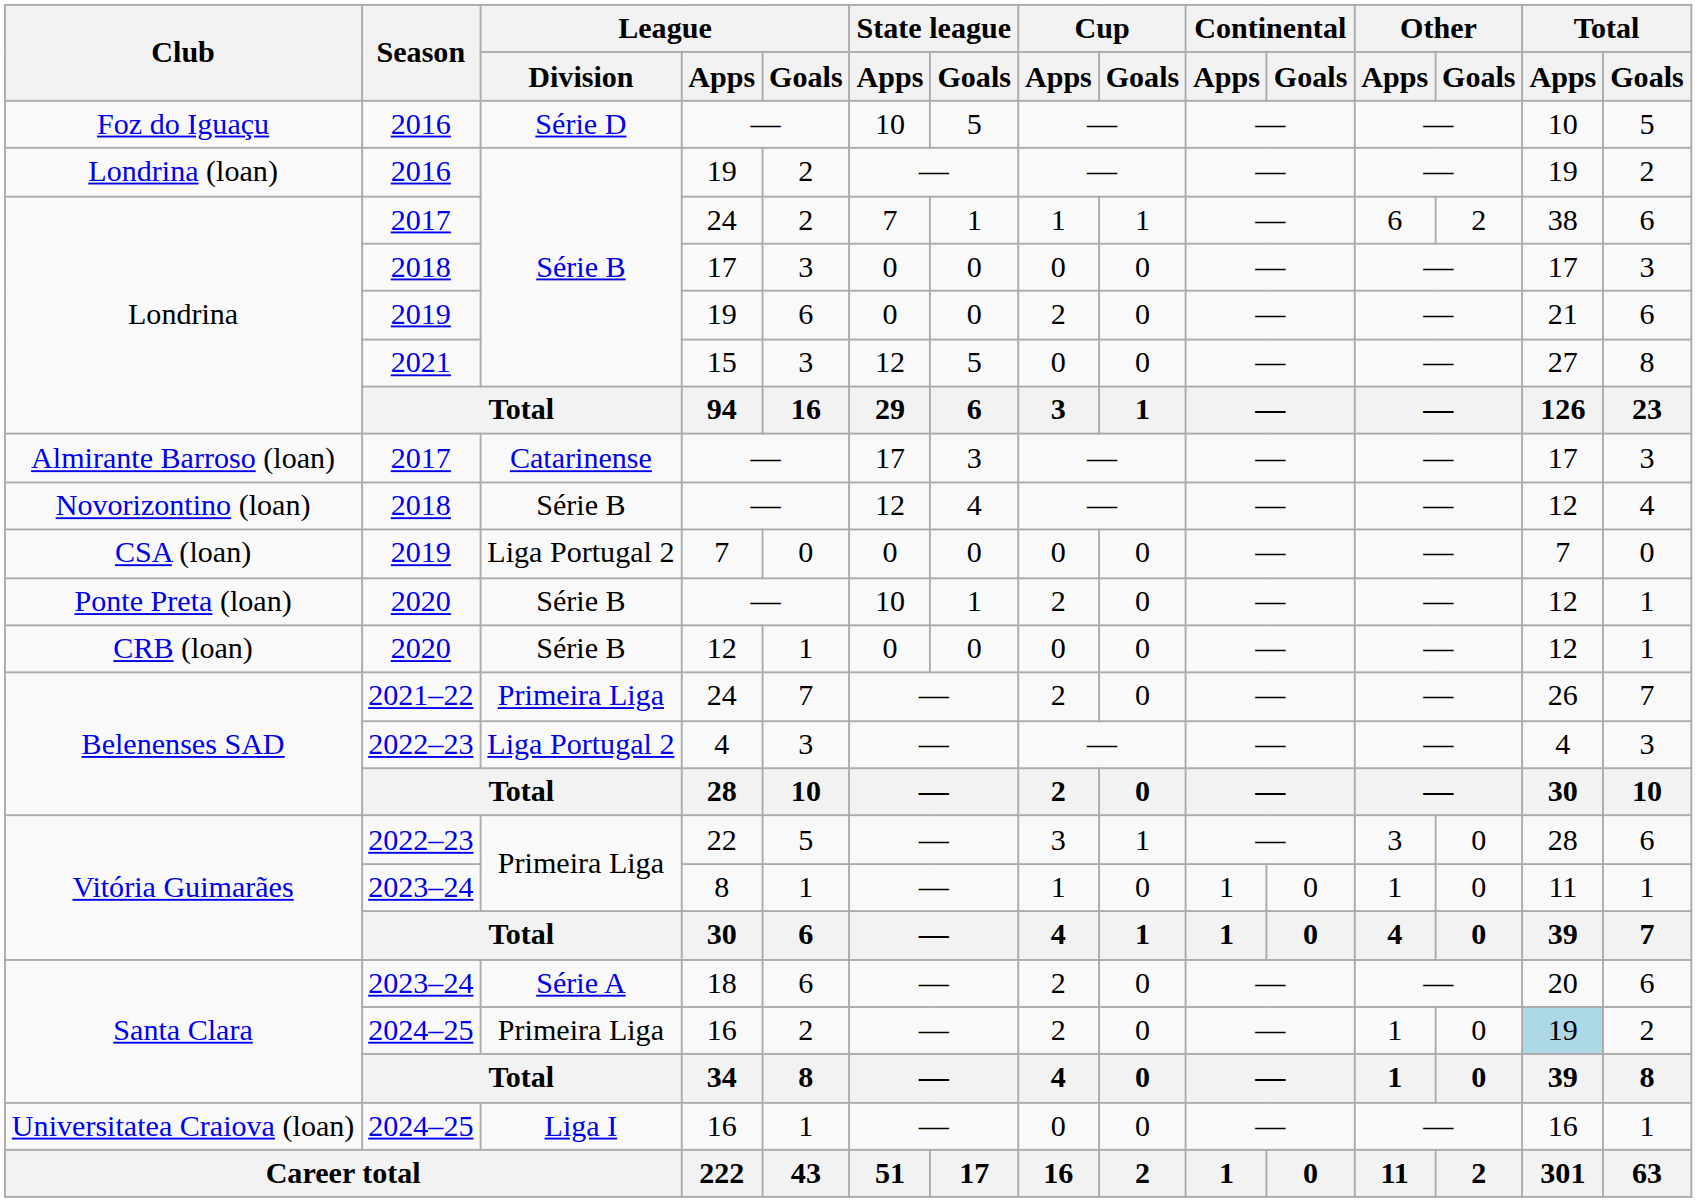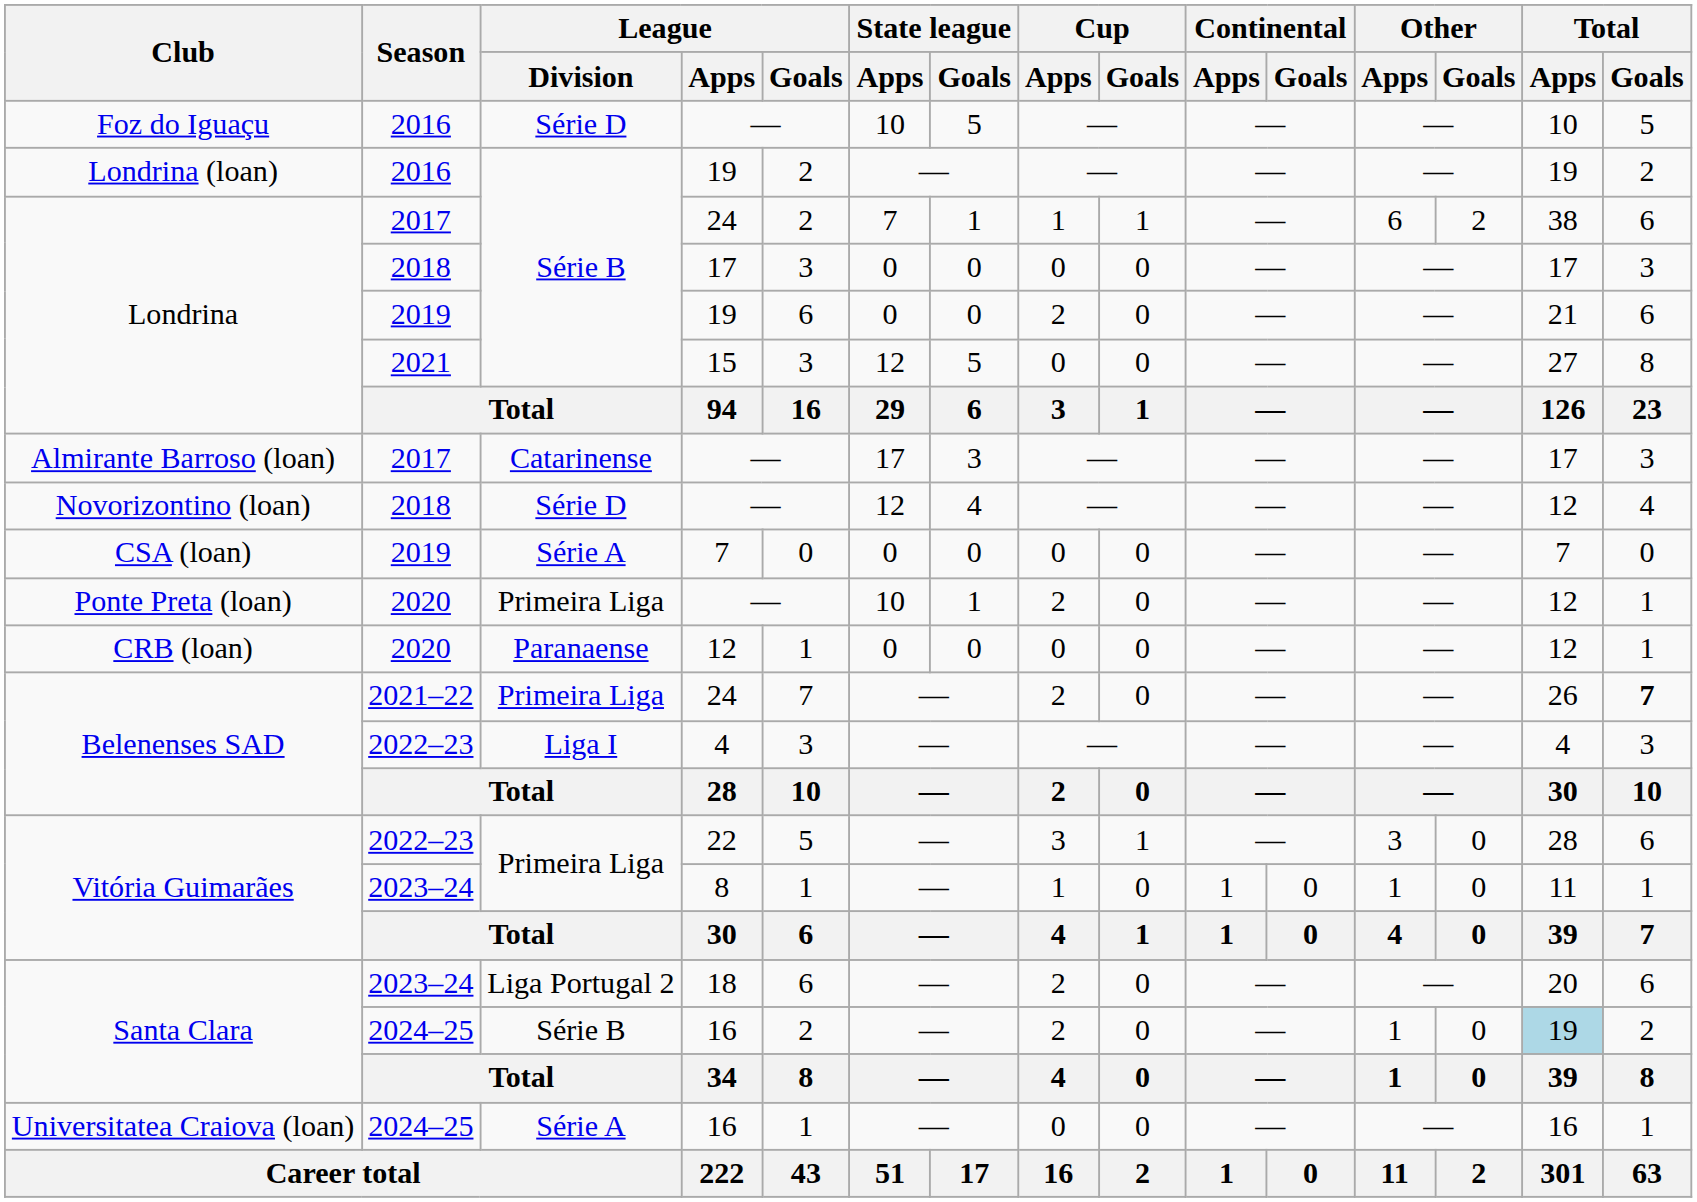Novorizontino (loan) | League / Division: Série B -> Série D
CSA (loan) | League / Division: Liga Portugal 2 -> Série A
Ponte Preta (loan) | League / Division: Série B -> Primeira Liga
CRB (loan) | League / Division: Série B -> Paranaense
Belenenses SAD / 24 | Total / Goals: normal -> bold
Belenenses SAD / 4 | League / Division: Liga Portugal 2 -> Liga I
Santa Clara / 18 | League / Division: Série A -> Liga Portugal 2
Santa Clara / 16 | League / Division: Primeira Liga -> Série B
Universitatea Craiova (loan) | League / Division: Liga I -> Série A
